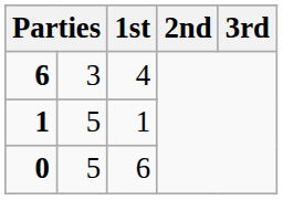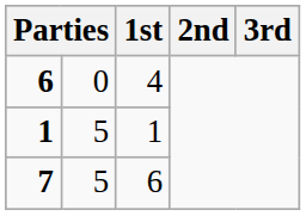row 2 | column 2: 3 -> 0
row 4 | column 1: 0 -> 7
